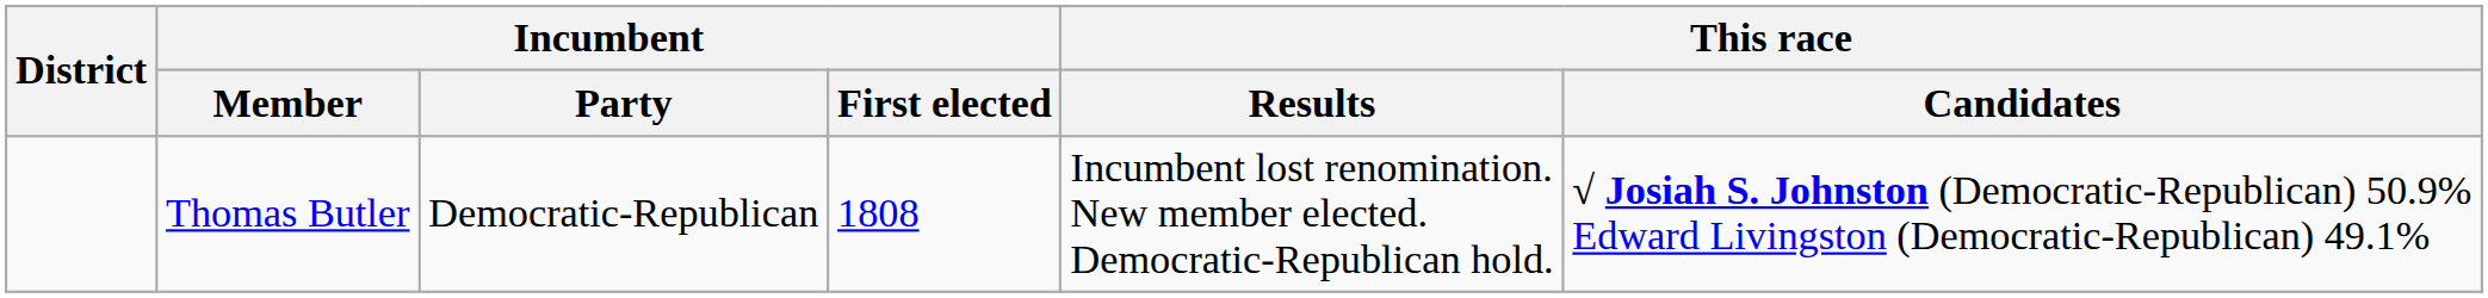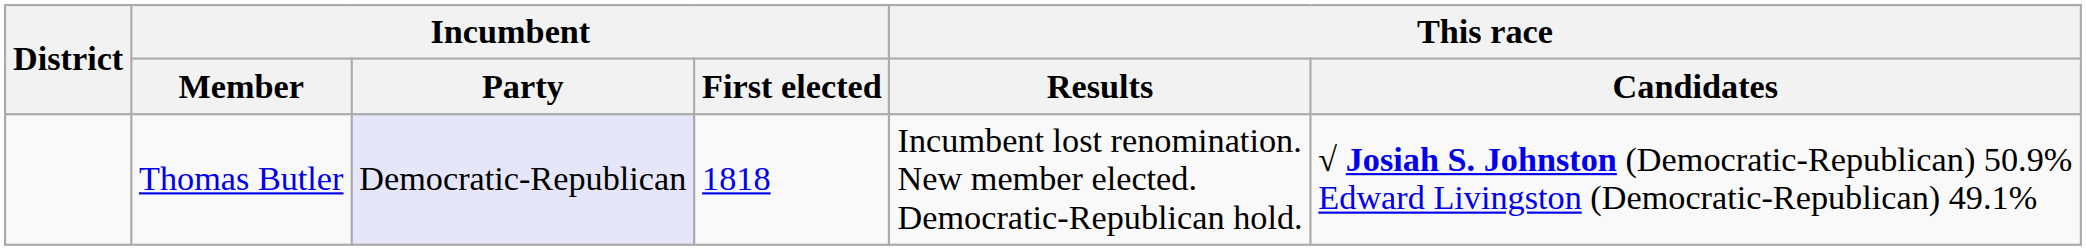Thomas Butler | Incumbent / Party: no background -> lavender background
Thomas Butler | Incumbent / First elected: 1808 -> 1818
